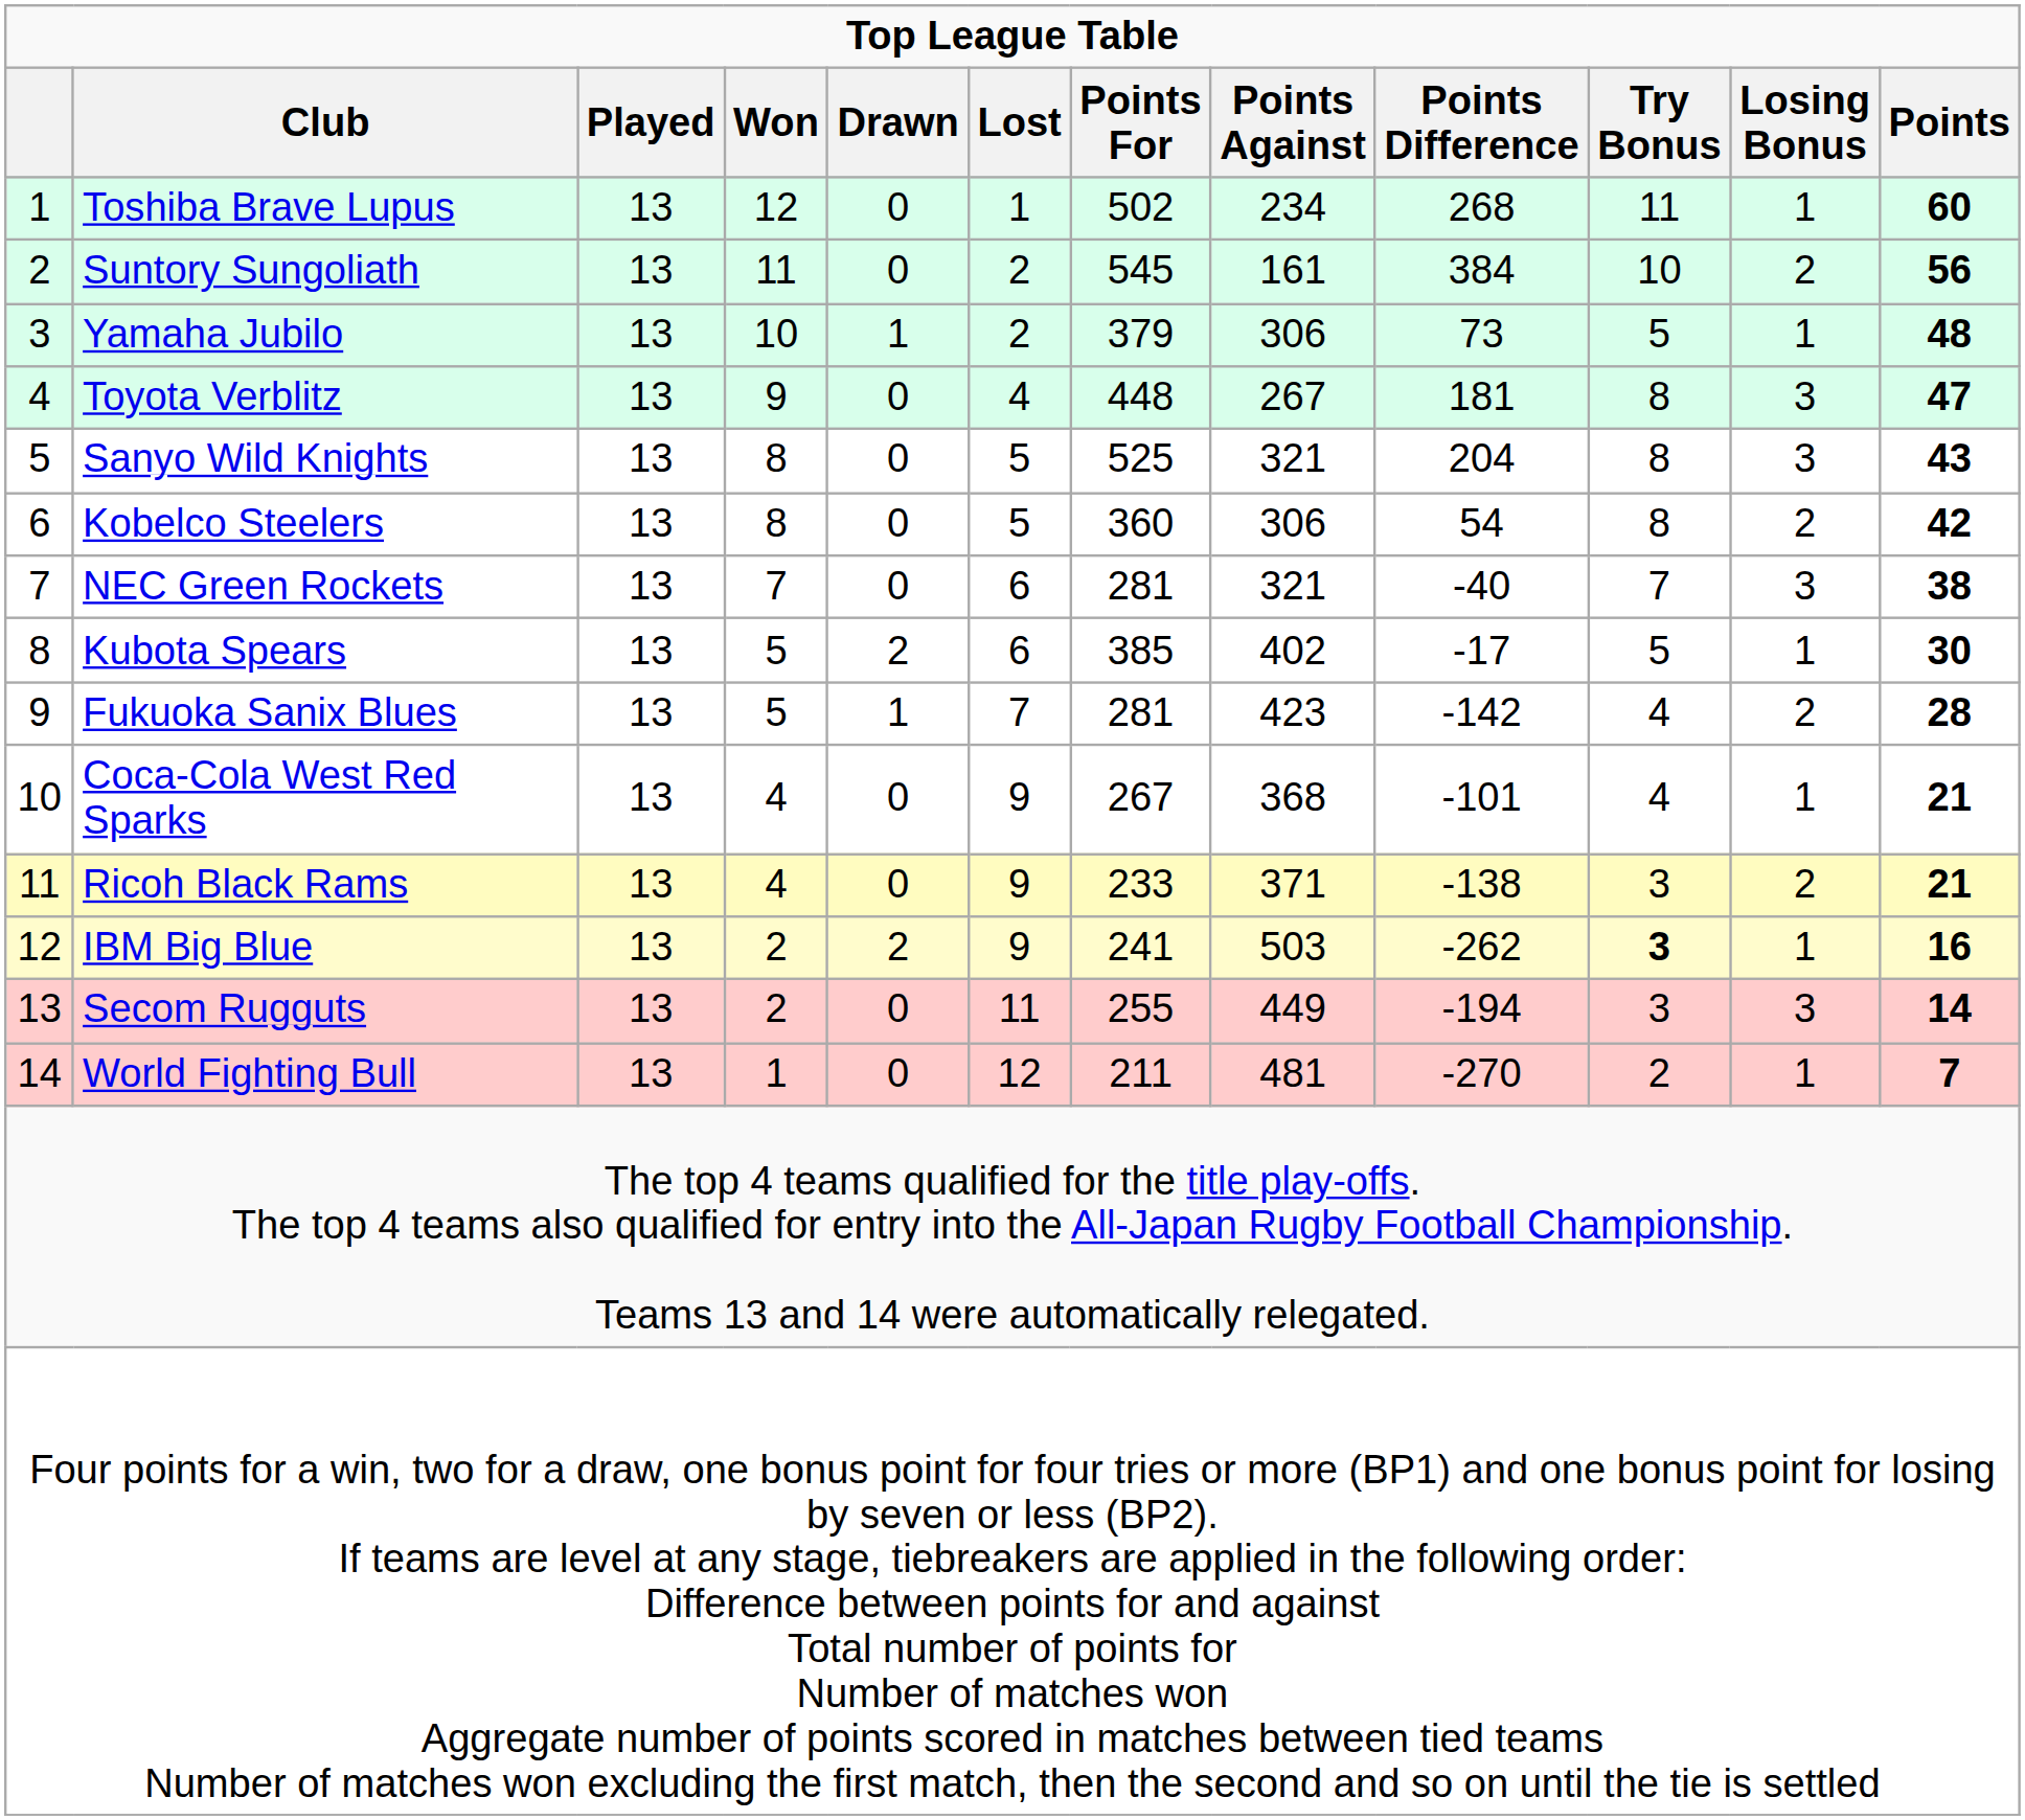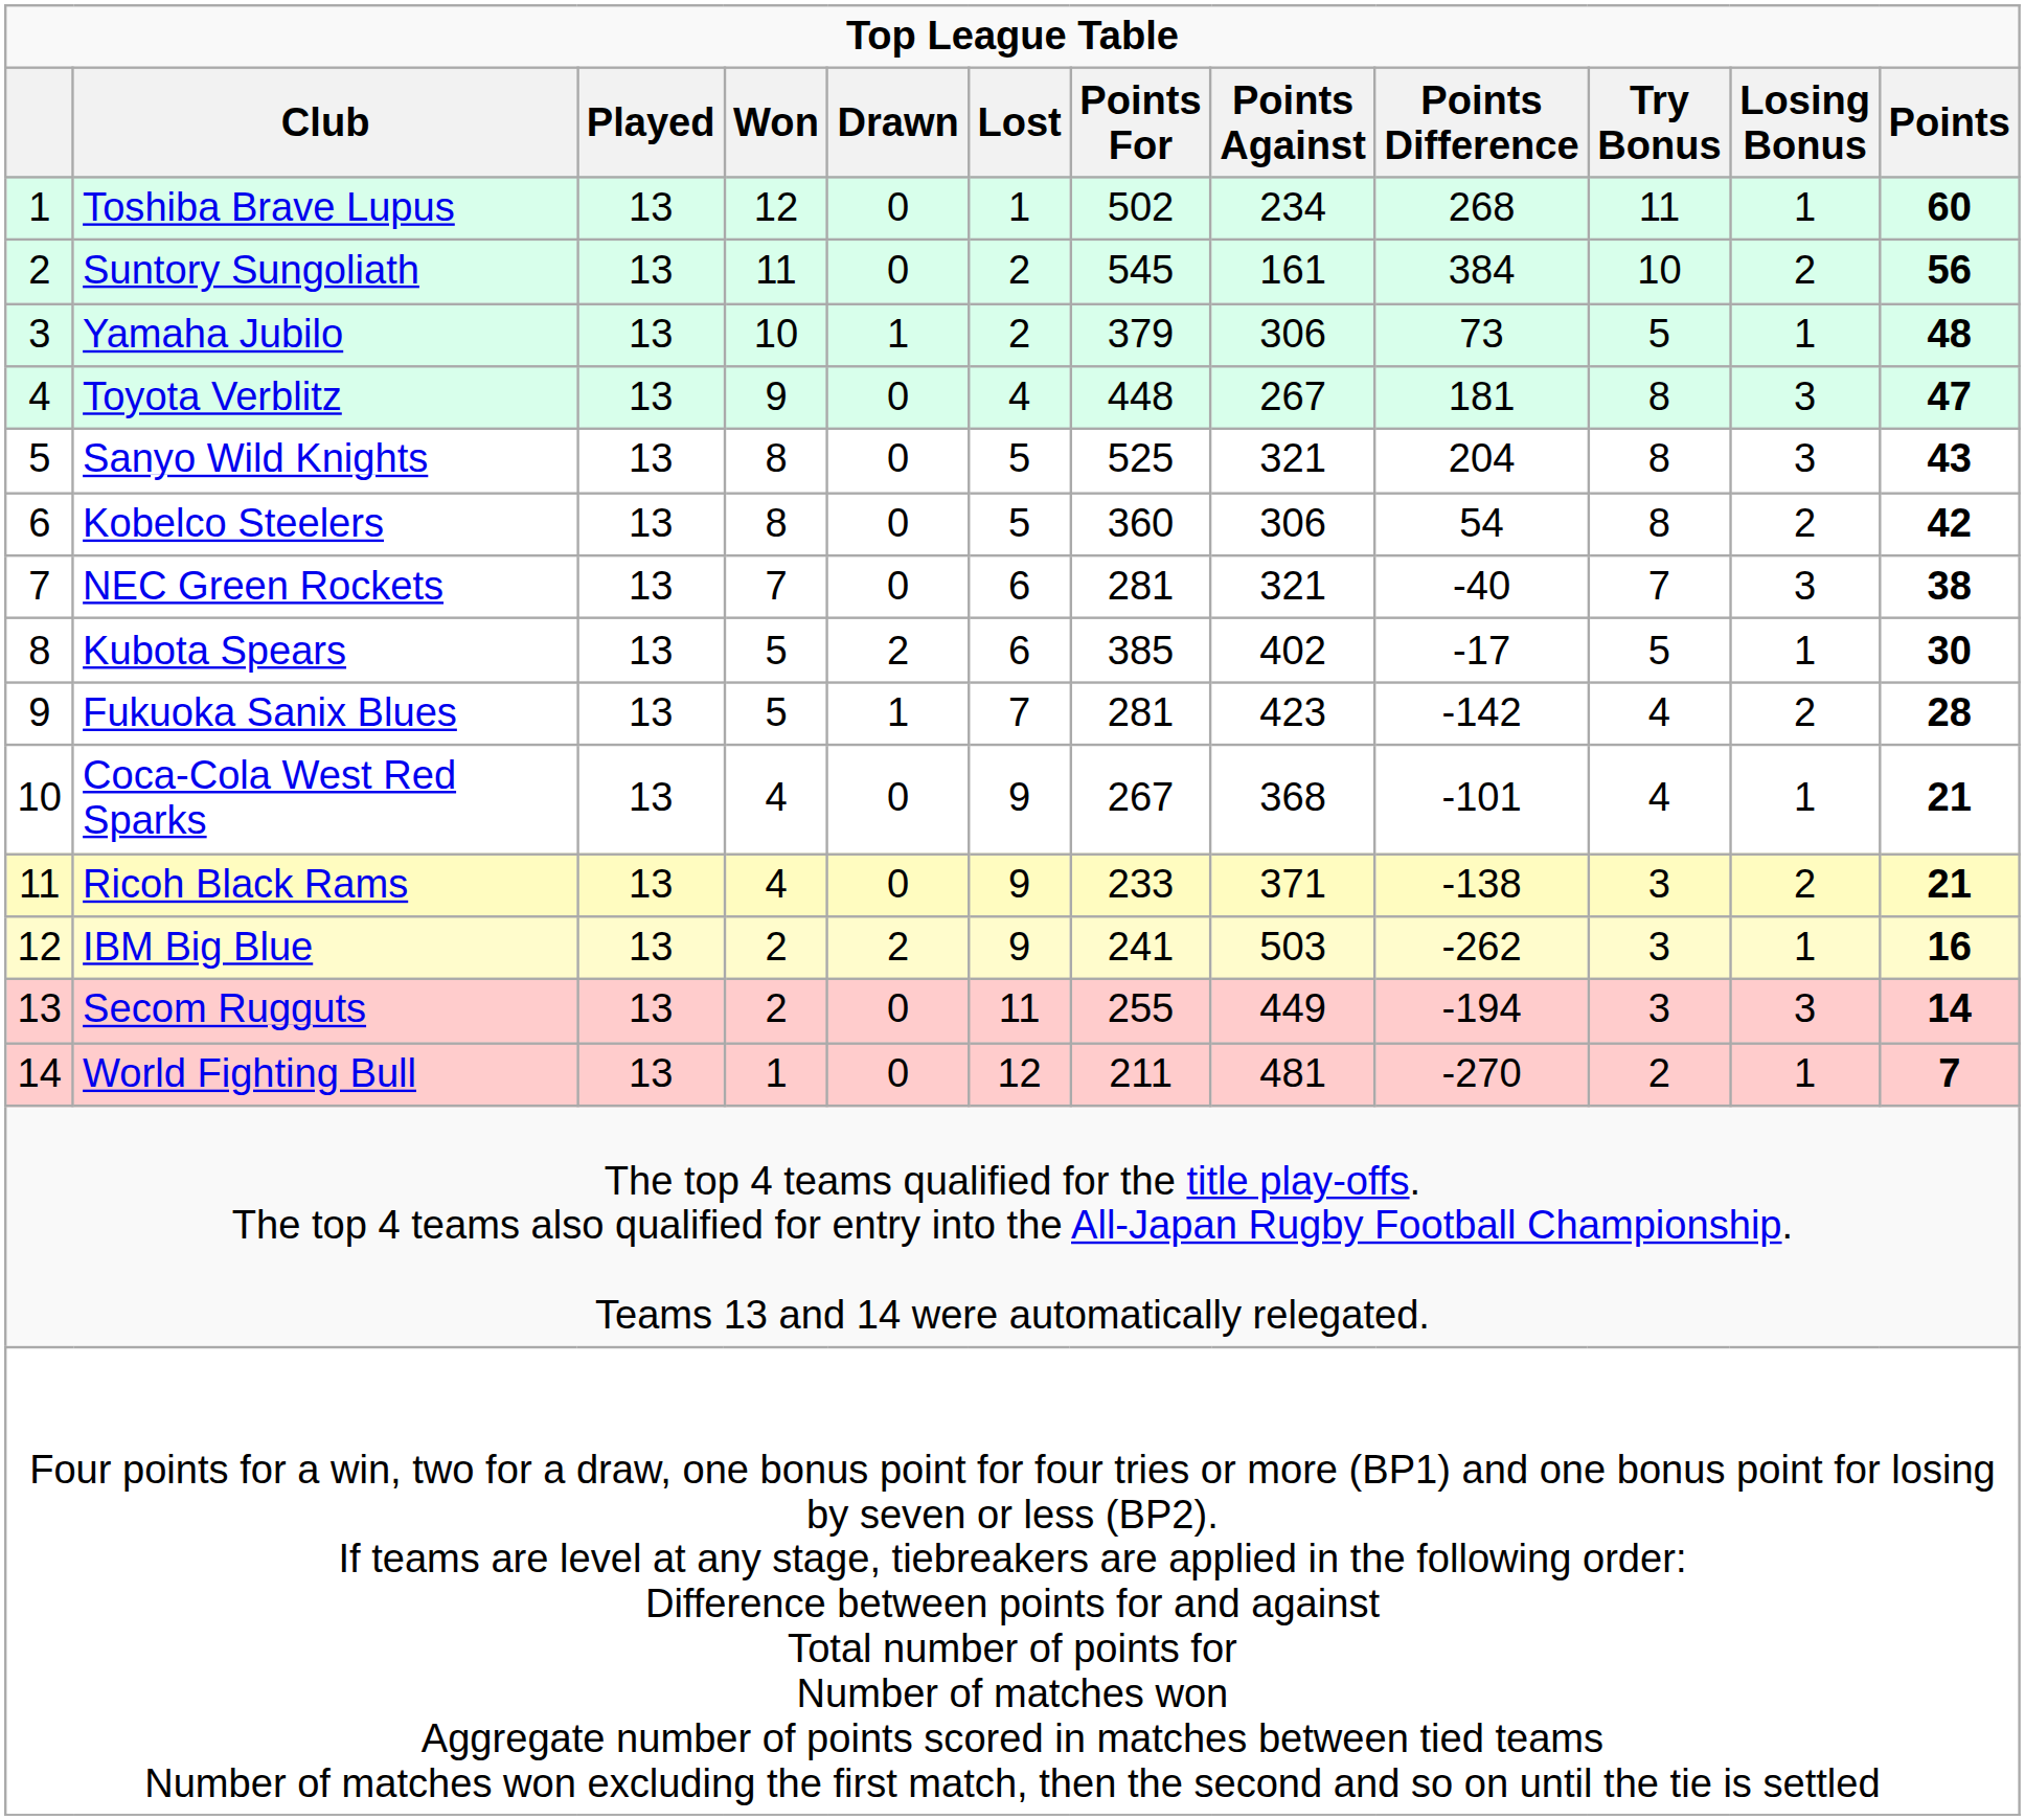IBM Big Blue | Try Bonus: bold -> normal
